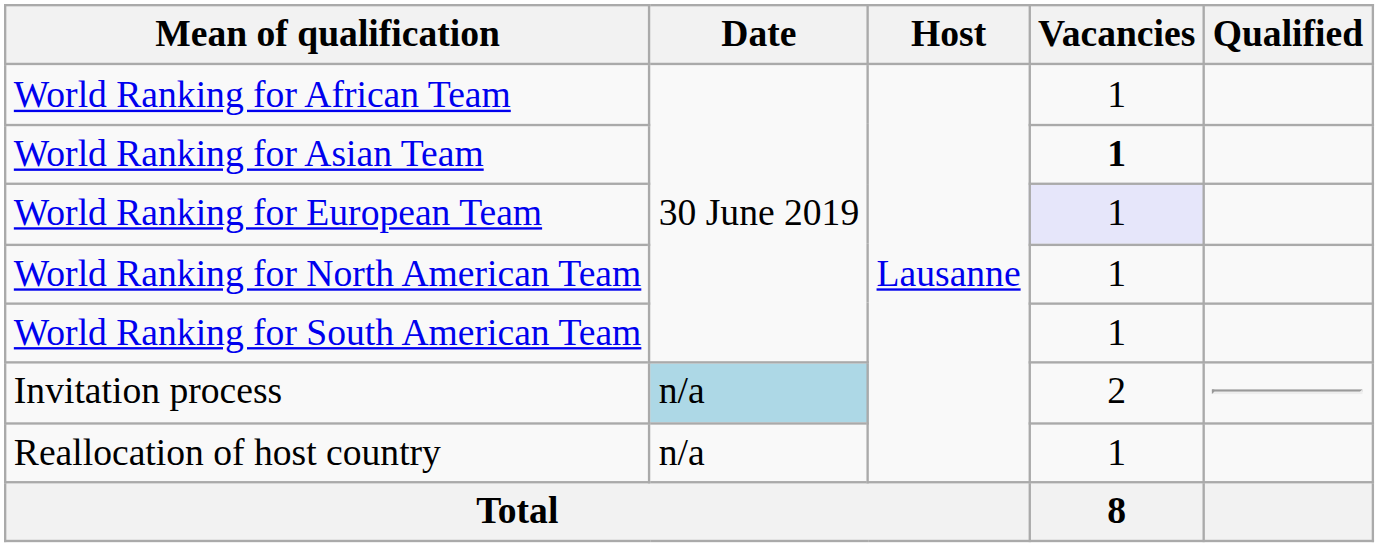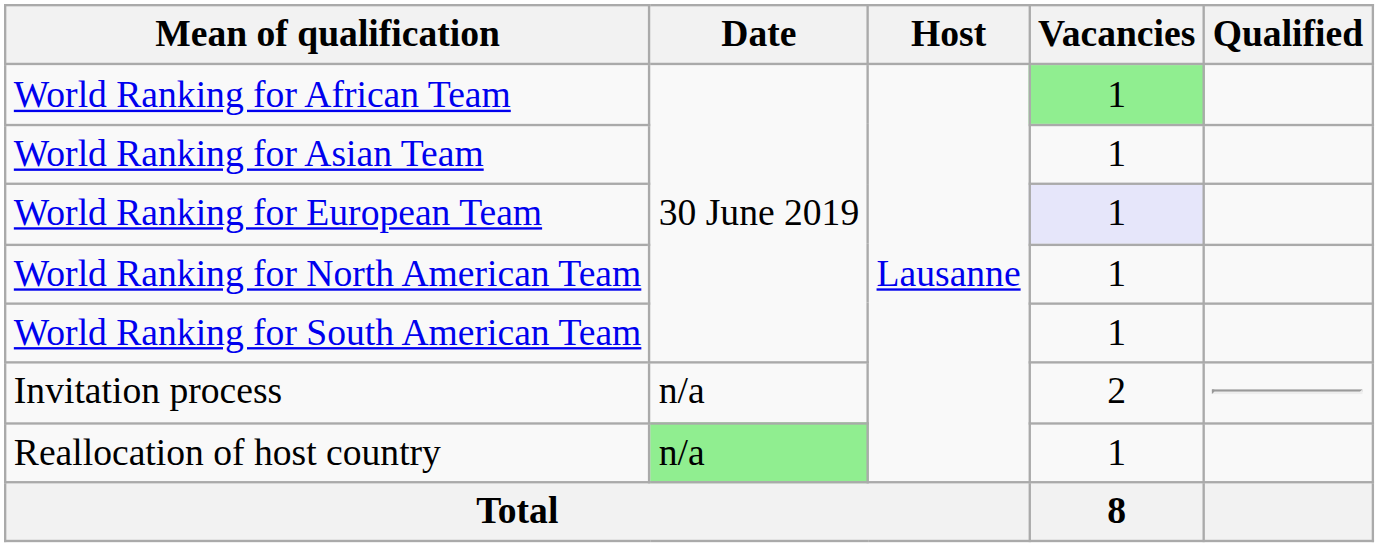World Ranking for African Team | Vacancies: no background -> lightgreen background
World Ranking for Asian Team | Vacancies: bold -> normal
Invitation process | Date: lightblue background -> no background
Reallocation of host country | Date: no background -> lightgreen background
